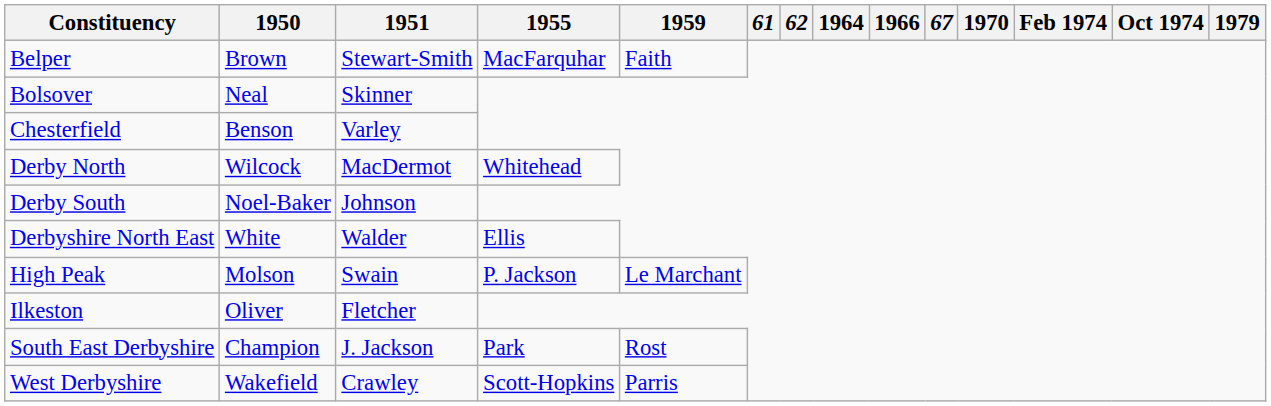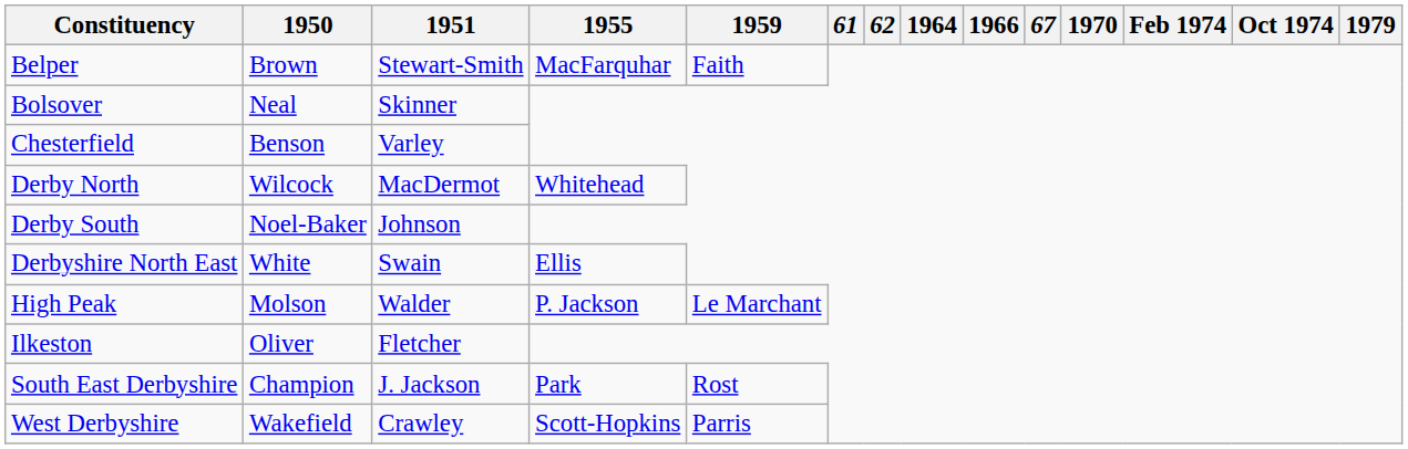Derbyshire North East | 1951: Walder -> Swain
High Peak | 1951: Swain -> Walder
